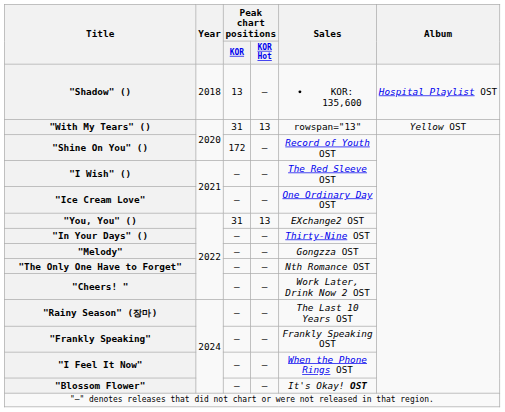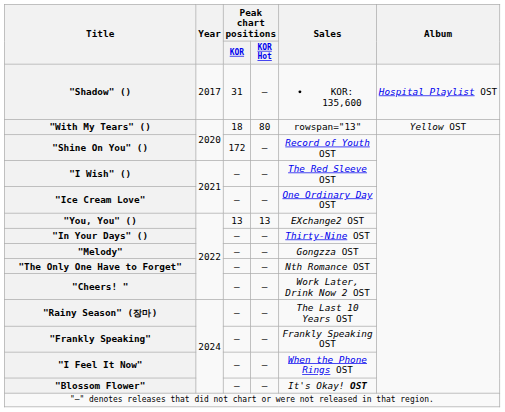"Shadow" () | Year: 2018 -> 2017
"Shadow" () | Peak chart positions / KOR: 13 -> 31
"With My Tears" () | Peak chart positions / KOR: 31 -> 18
"With My Tears" () | Peak chart positions / KOR Hot: 13 -> 80
"You, You" () | Peak chart positions / KOR: 31 -> 13
